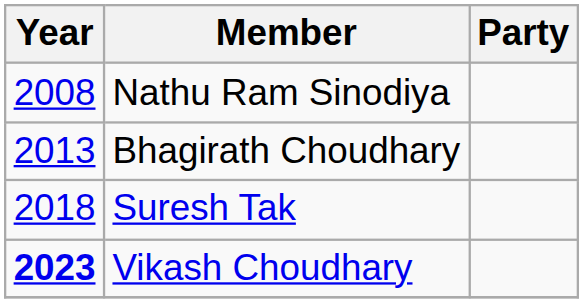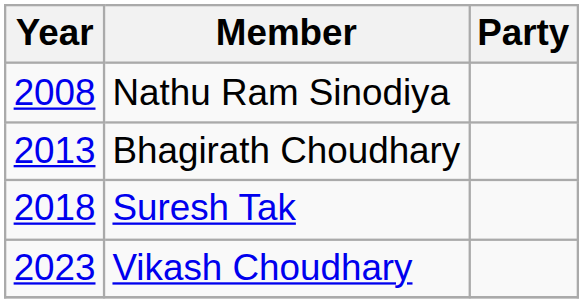Vikash Choudhary | Year: bold -> normal
